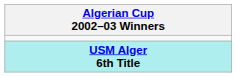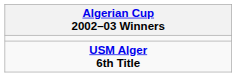row 3 | column 1: paleturquoise background -> no background
